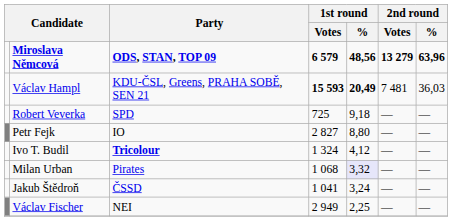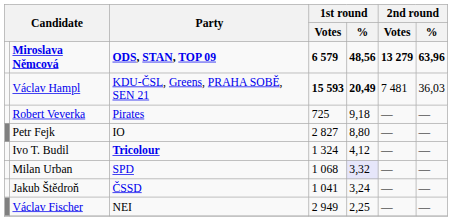Robert Veverka | Party: SPD -> Pirates
Milan Urban | Party: Pirates -> SPD
